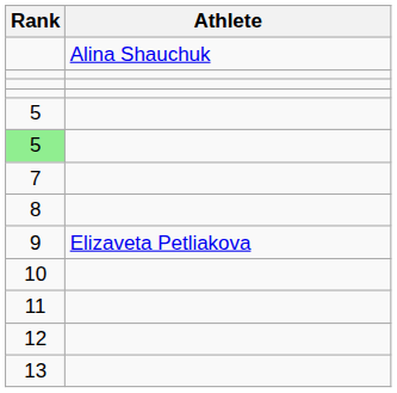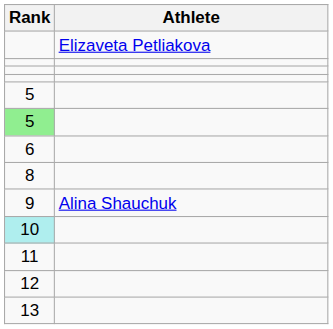row 2 | Athlete: Alina Shauchuk -> Elizaveta Petliakova
row 8 | Rank: 7 -> 6
row 10 | Athlete: Elizaveta Petliakova -> Alina Shauchuk
row 11 | Rank: no background -> paleturquoise background
